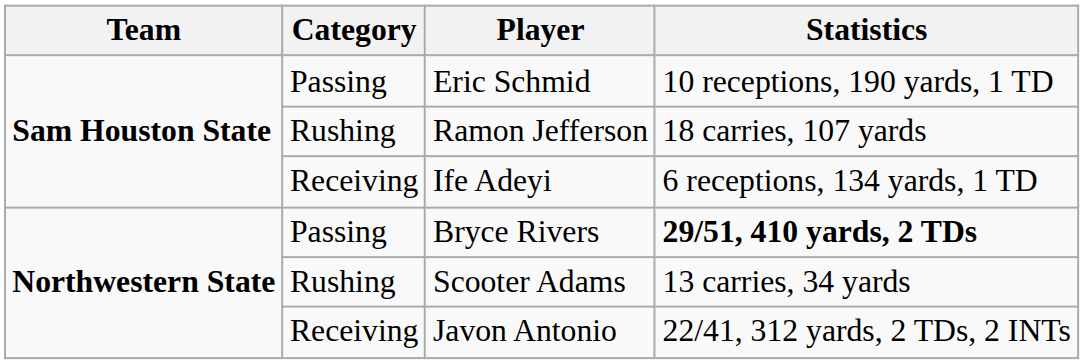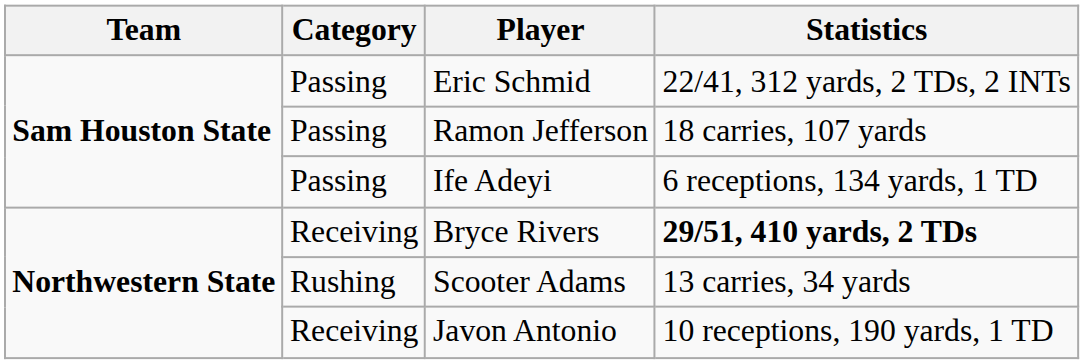Eric Schmid | Statistics: 10 receptions, 190 yards, 1 TD -> 22/41, 312 yards, 2 TDs, 2 INTs
Ramon Jefferson | Category: Rushing -> Passing
Ife Adeyi | Category: Receiving -> Passing
Bryce Rivers | Category: Passing -> Receiving
Javon Antonio | Statistics: 22/41, 312 yards, 2 TDs, 2 INTs -> 10 receptions, 190 yards, 1 TD
